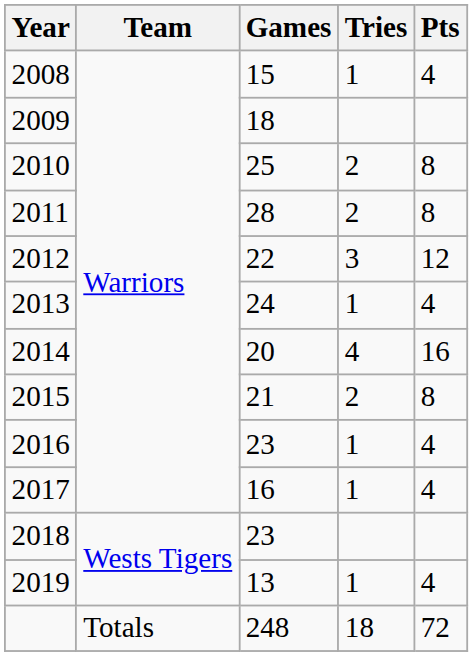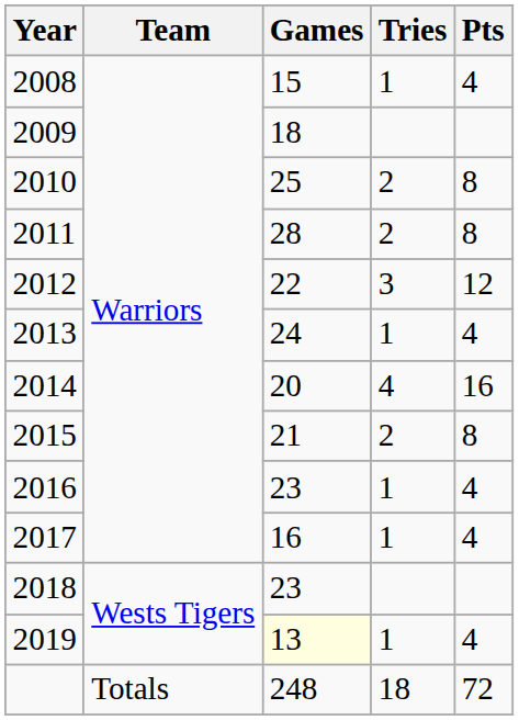2019 | Games: no background -> lightyellow background
